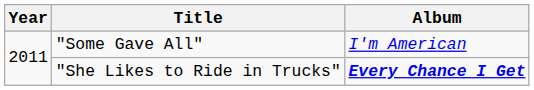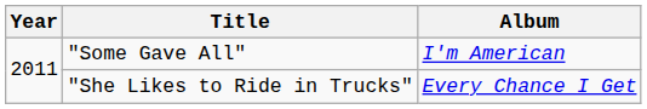"She Likes to Ride in Trucks" | Album: bold -> normal
